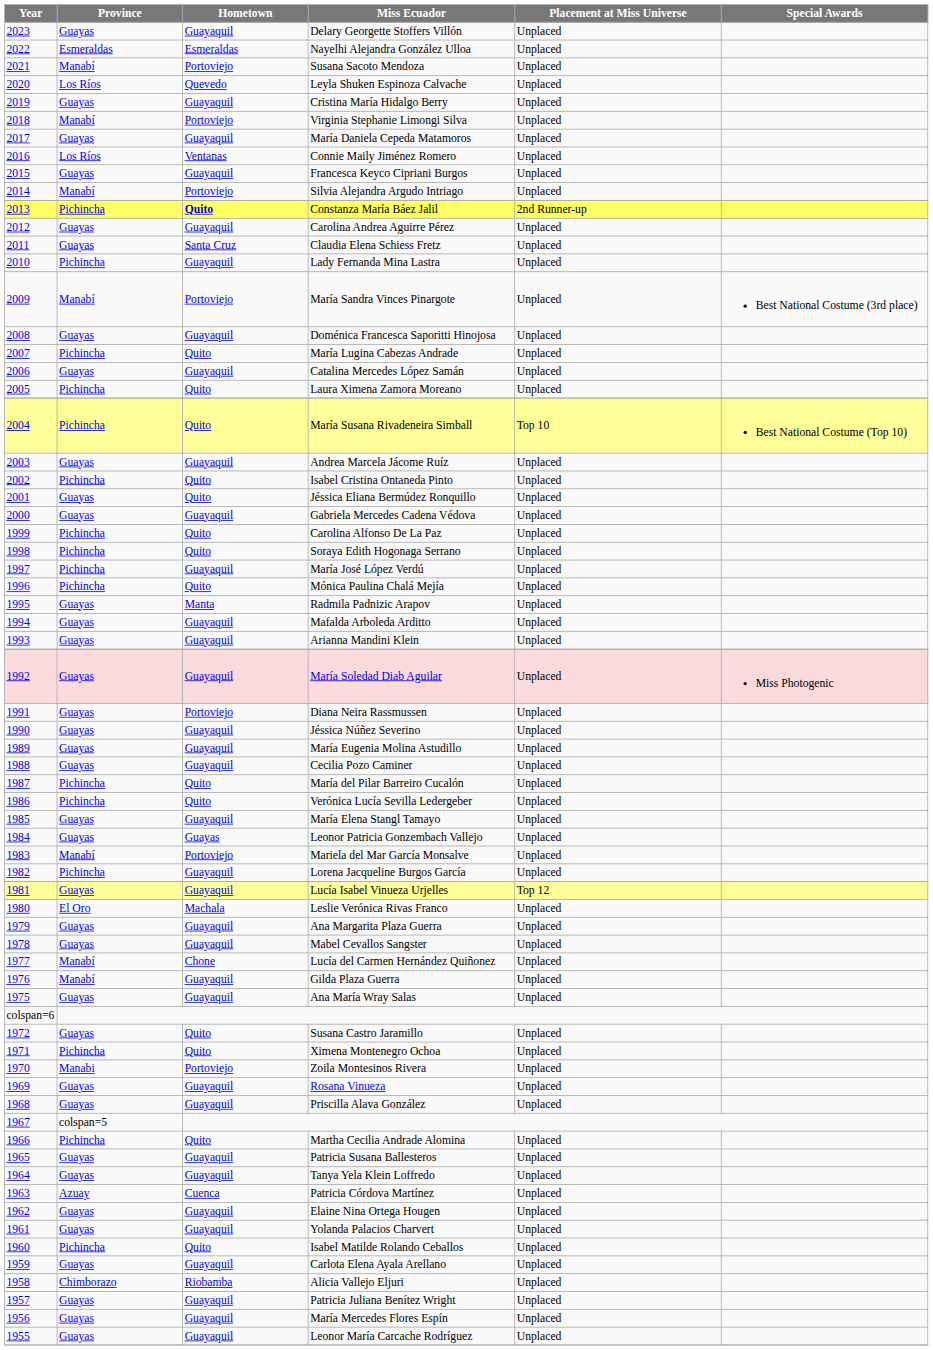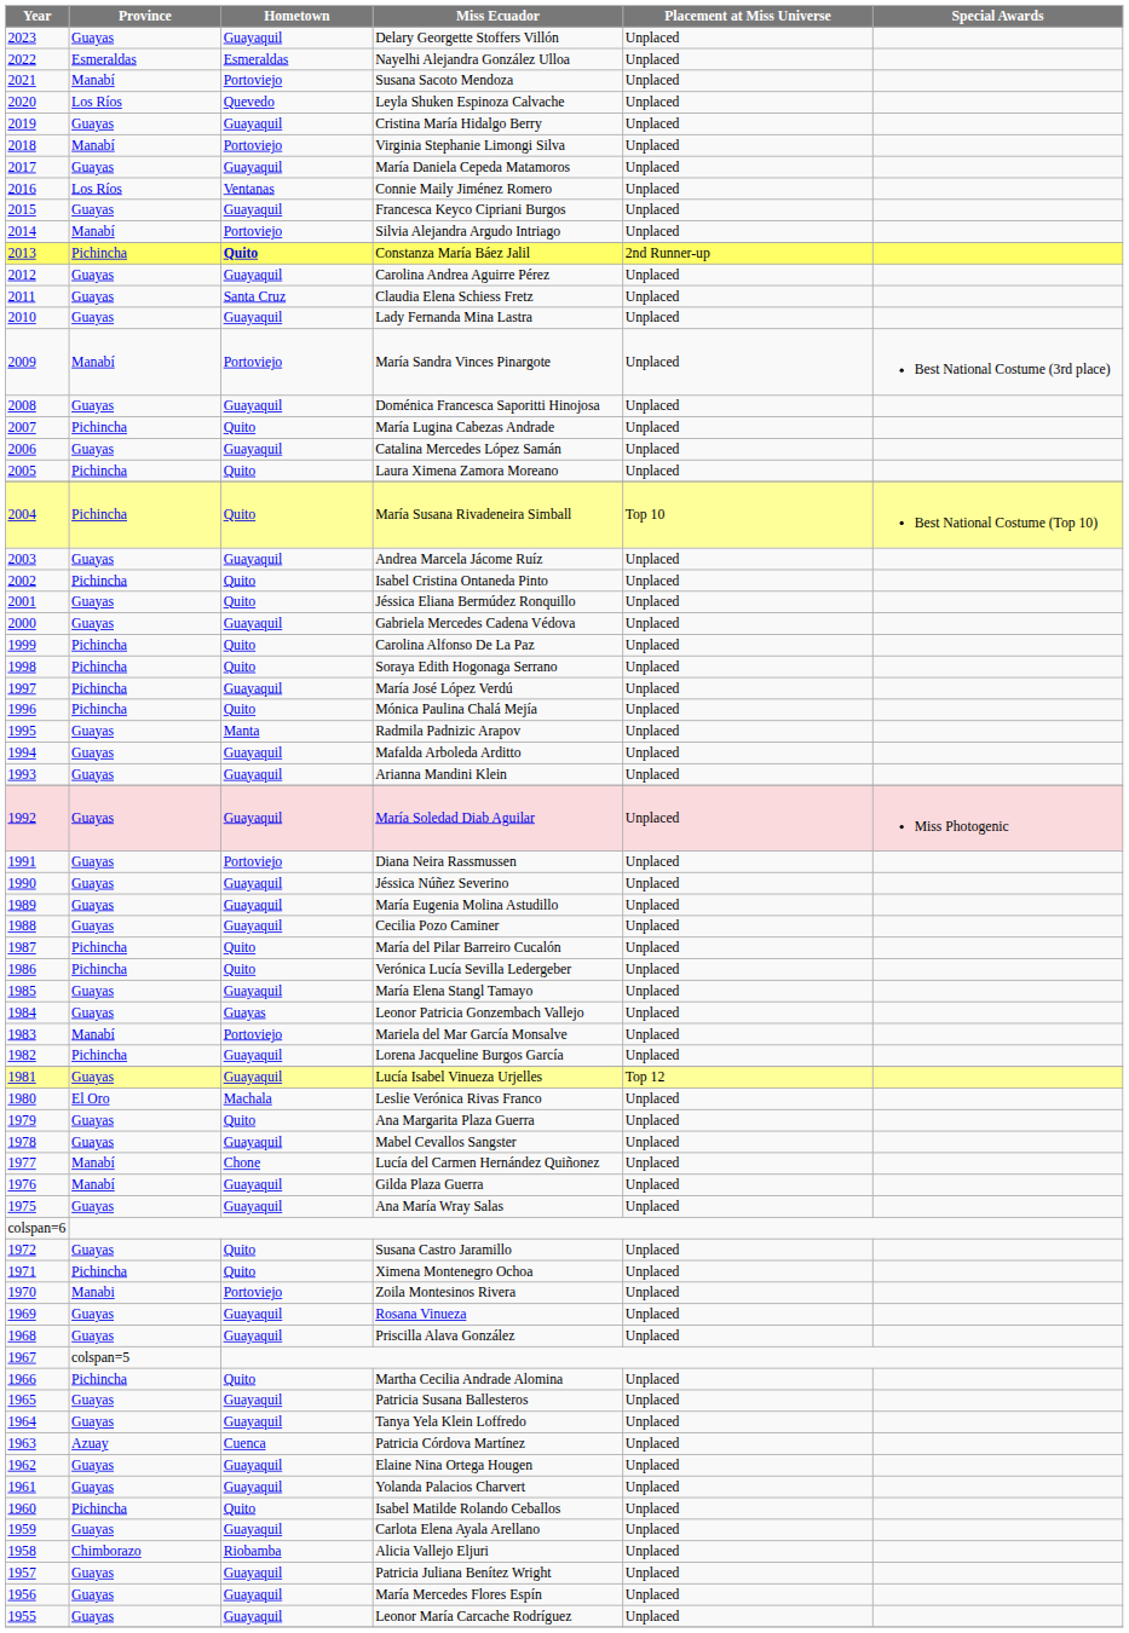Lady Fernanda Mina Lastra | Province: Pichincha -> Guayas
Ana Margarita Plaza Guerra | Hometown: Guayaquil -> Quito
